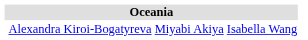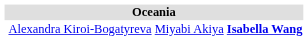Alexandra Kiroi-Bogatyreva | column 3: normal -> bold
